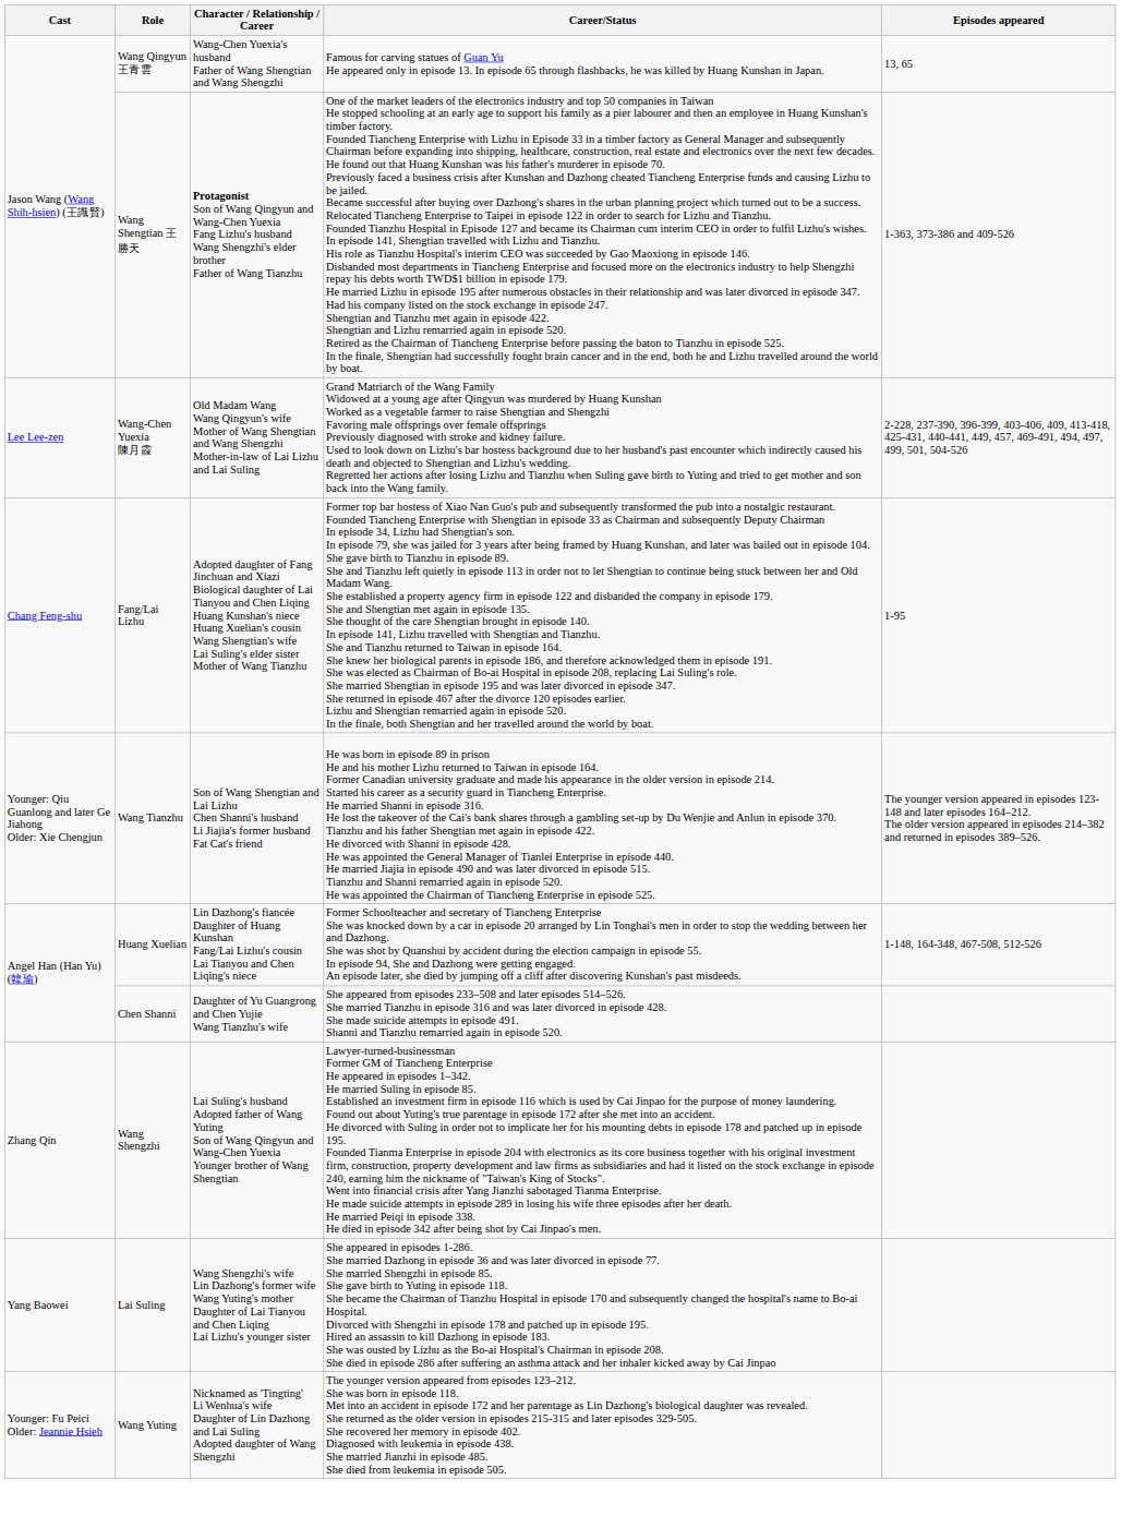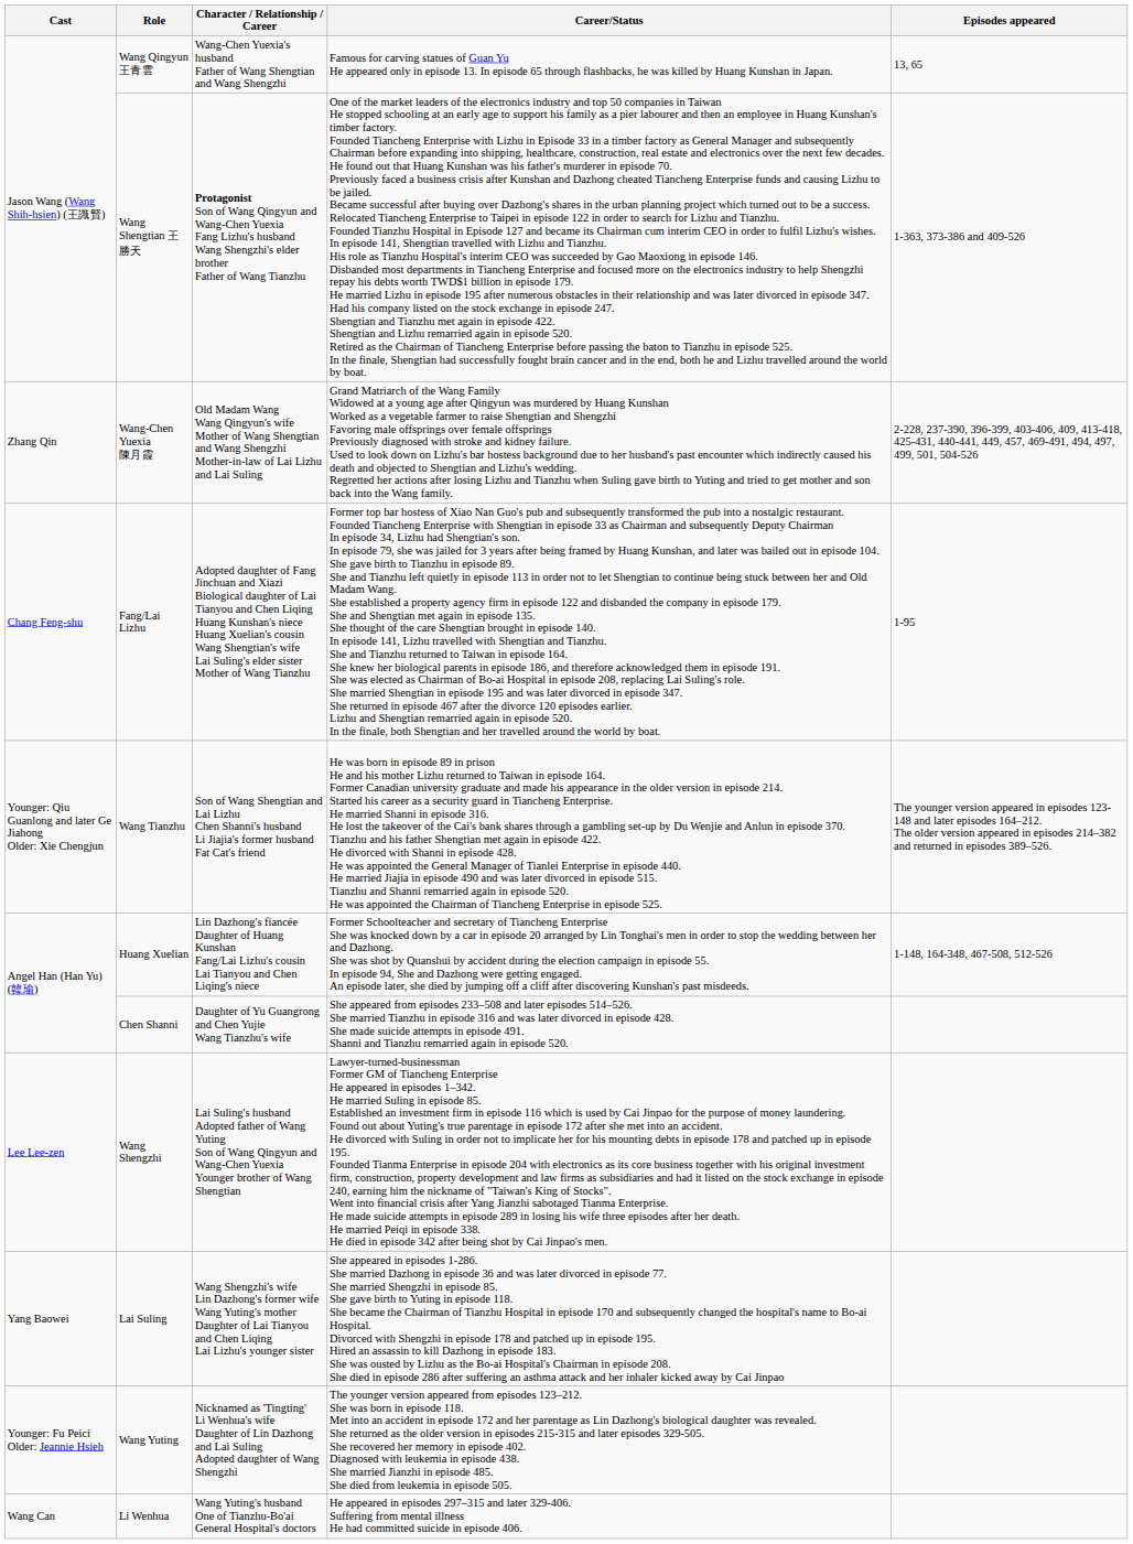Wang-Chen Yuexia 陳月霞 | Cast: Lee Lee-zen -> Zhang Qin
Wang Shengzhi | Cast: Zhang Qin -> Lee Lee-zen
+ row: Wang Can | Li Wenhua | Wang Yuting's husband One of Tianzhu-Bo'ai General Hospital's doctors | He appeared in episodes 297–315 and later 329-406. Suffering from mental illness He had committed suicide in episode 406.
